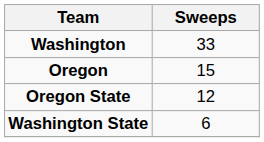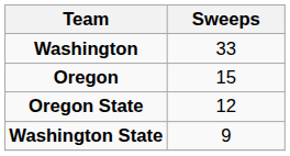Washington State | Sweeps: 6 -> 9
